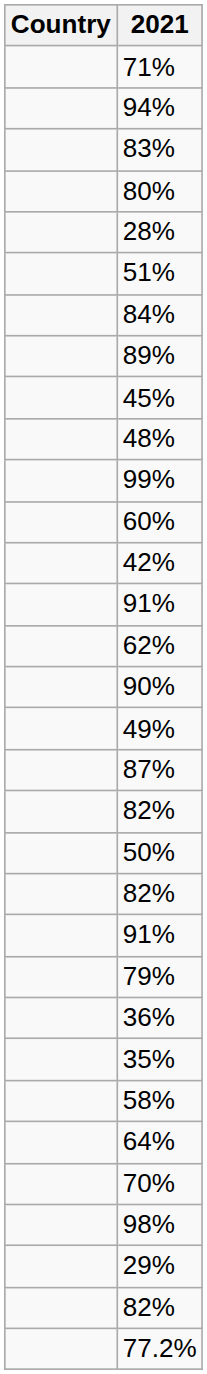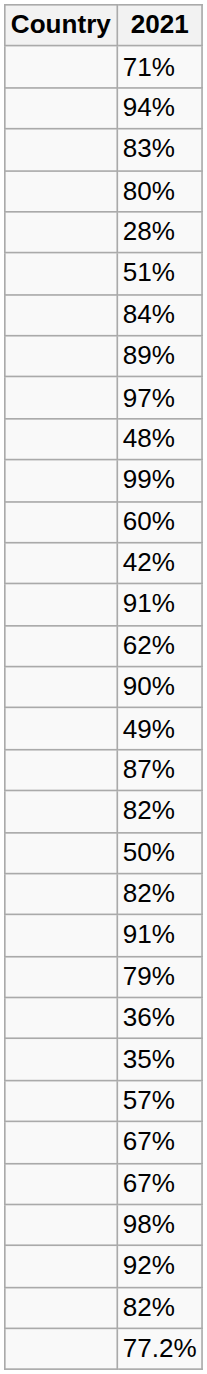row 10 | 2021: 45% -> 97%
row 27 | 2021: 58% -> 57%
row 28 | 2021: 64% -> 67%
row 29 | 2021: 70% -> 67%
row 31 | 2021: 29% -> 92%
